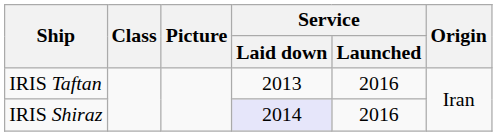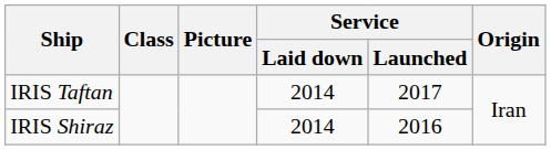IRIS Taftan | Service / Laid down: 2013 -> 2014
IRIS Taftan | Service / Launched: 2016 -> 2017
IRIS Shiraz | Service / Laid down: lavender background -> no background
